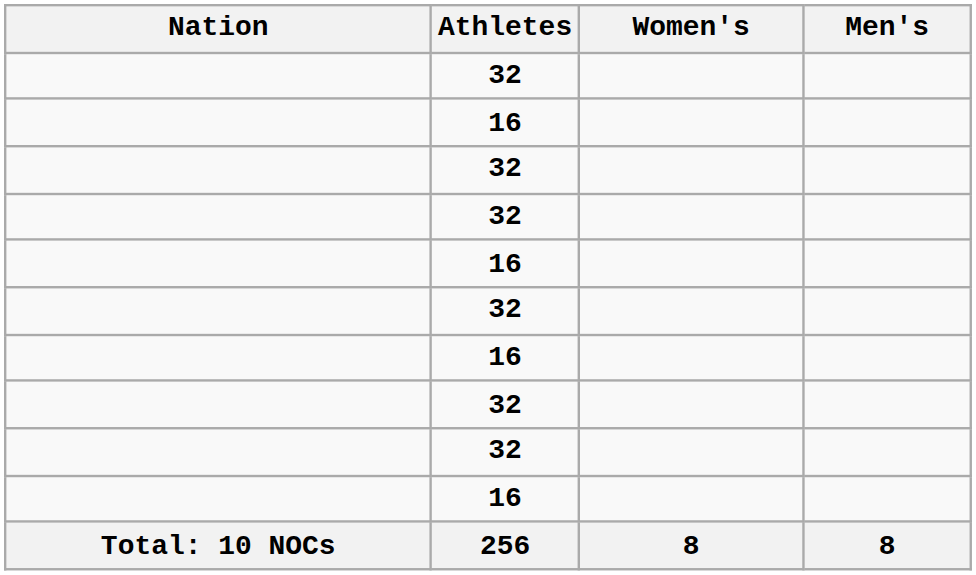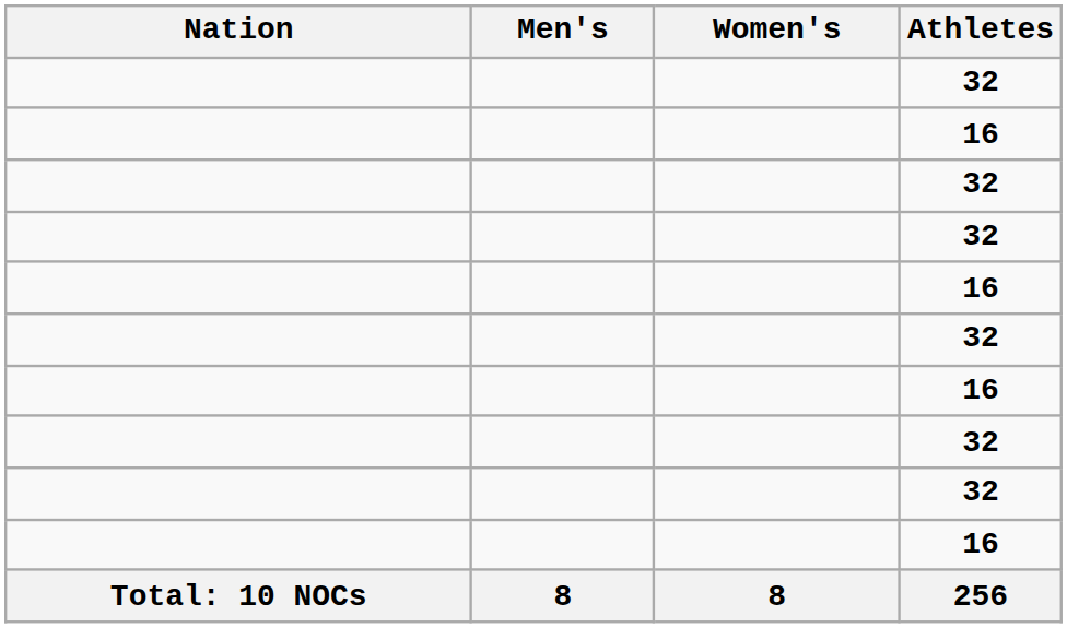columns swapped: Men's <-> Athletes
